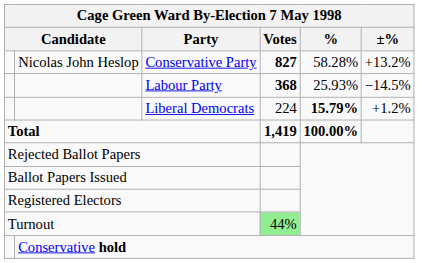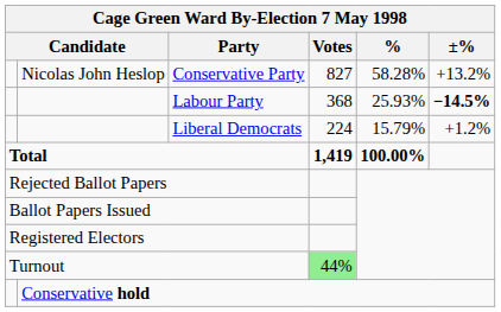Conservative Party | Cage Green Ward By-Election 7 May 1998 / Votes: bold -> normal
Labour Party | Cage Green Ward By-Election 7 May 1998 / Votes: bold -> normal
Labour Party | Cage Green Ward By-Election 7 May 1998 / ±%: normal -> bold
Liberal Democrats | Cage Green Ward By-Election 7 May 1998 / %: bold -> normal
